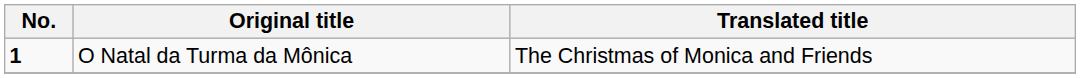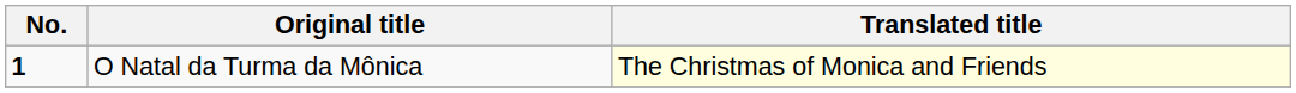O Natal da Turma da Mônica | Translated title: no background -> lightyellow background
